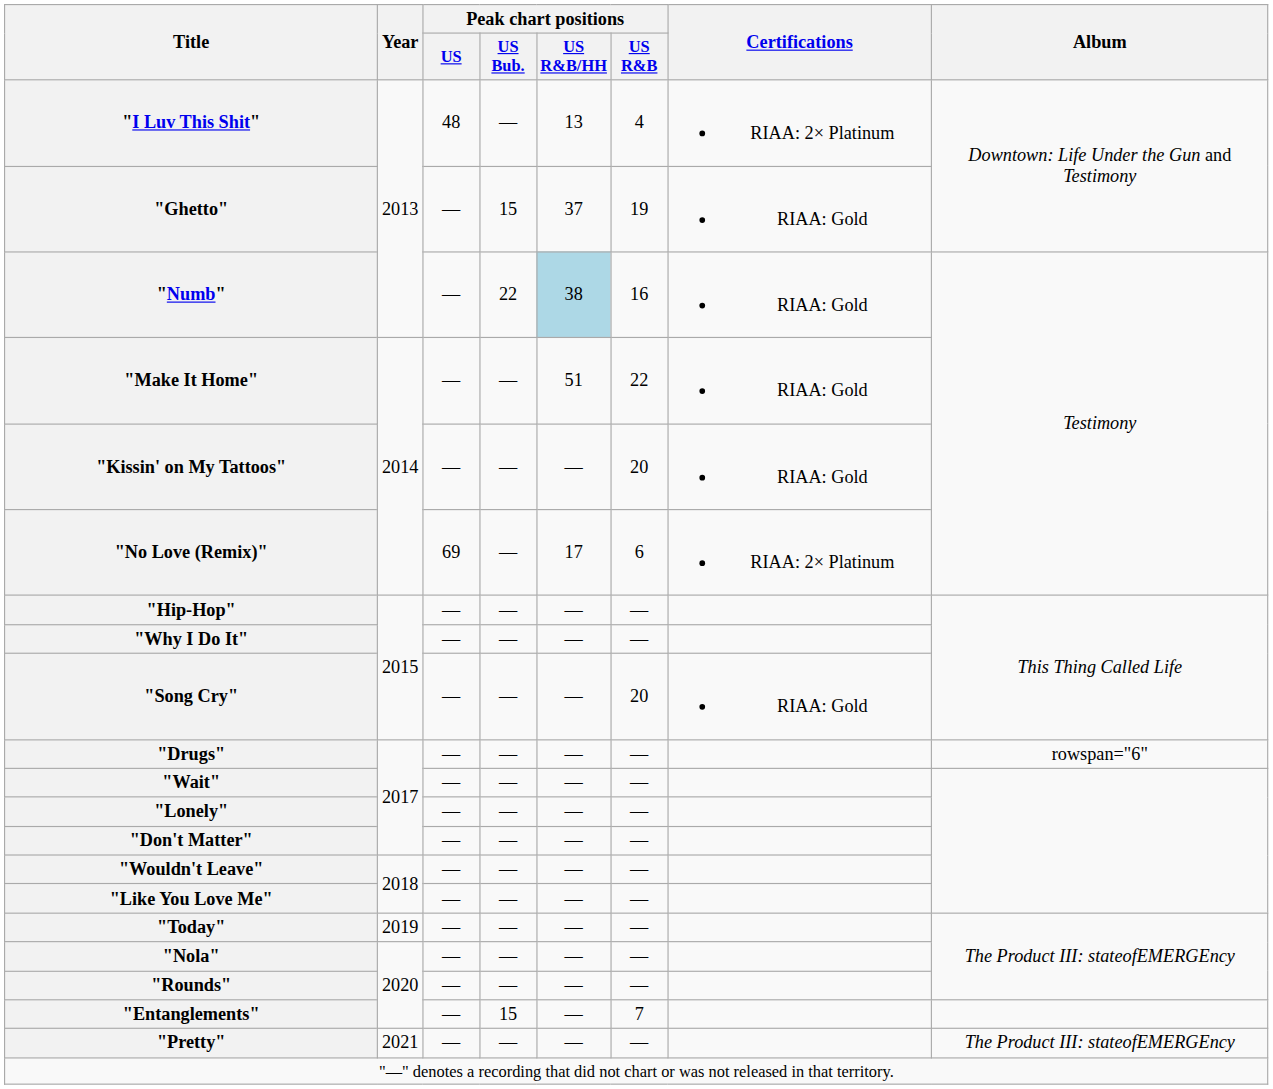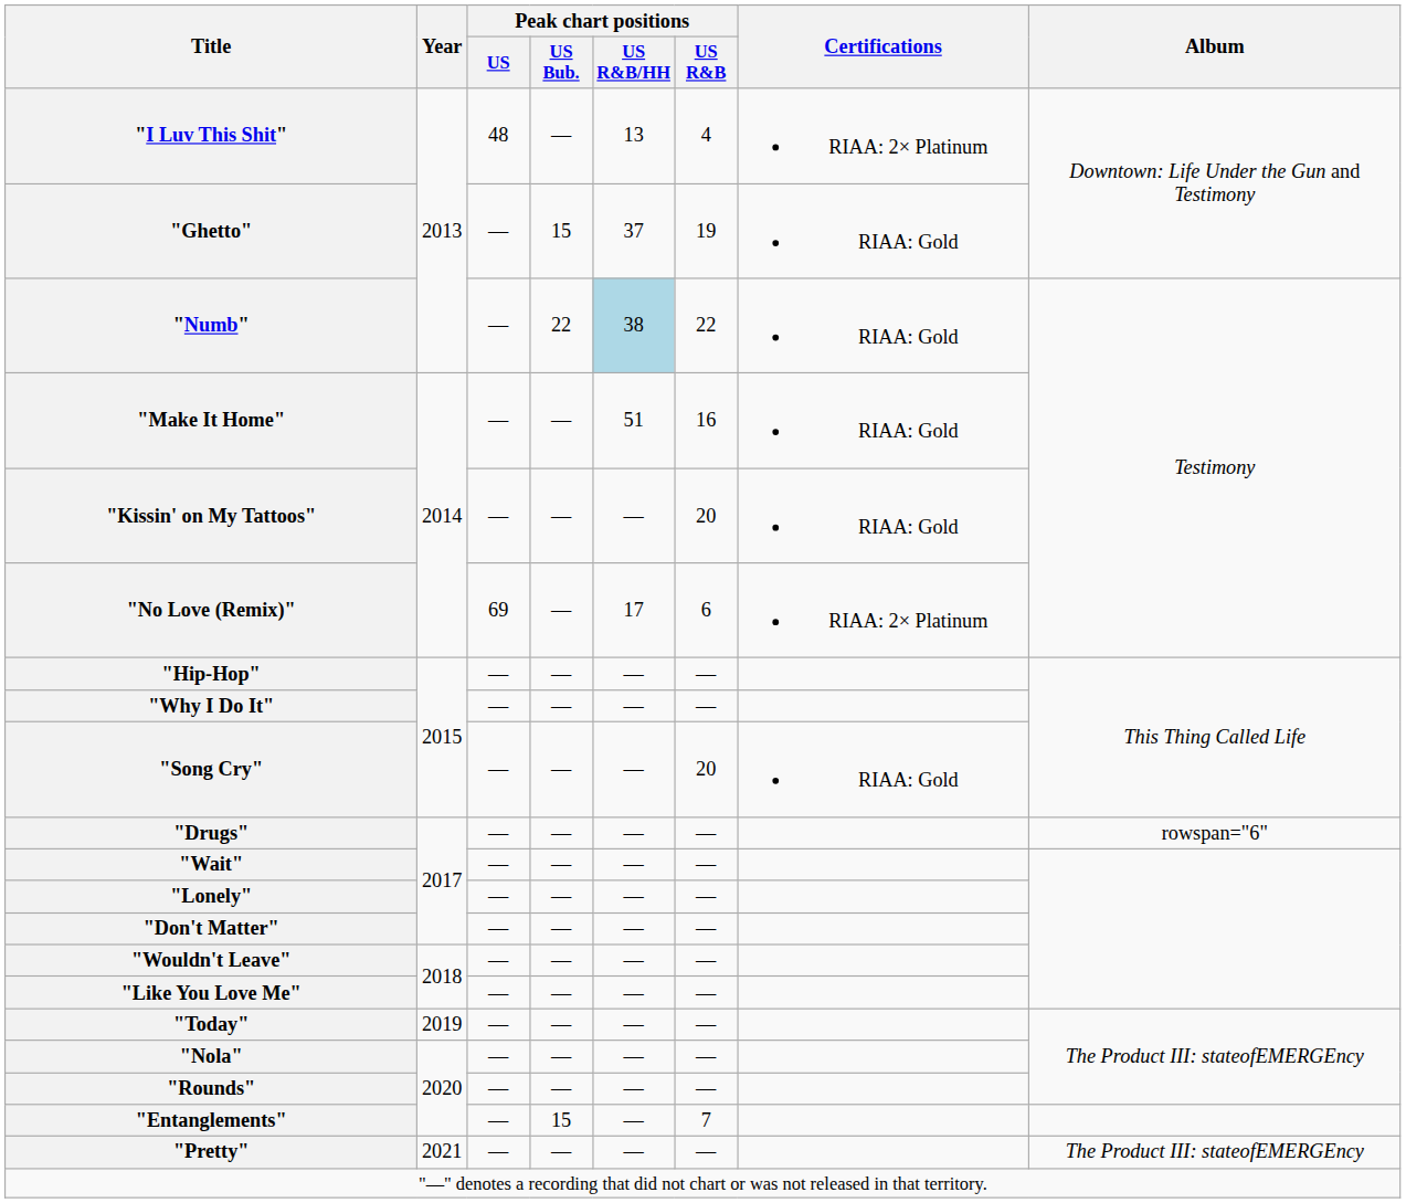"Numb" | Peak chart positions / US R&B: 16 -> 22
"Make It Home" | Peak chart positions / US R&B: 22 -> 16
